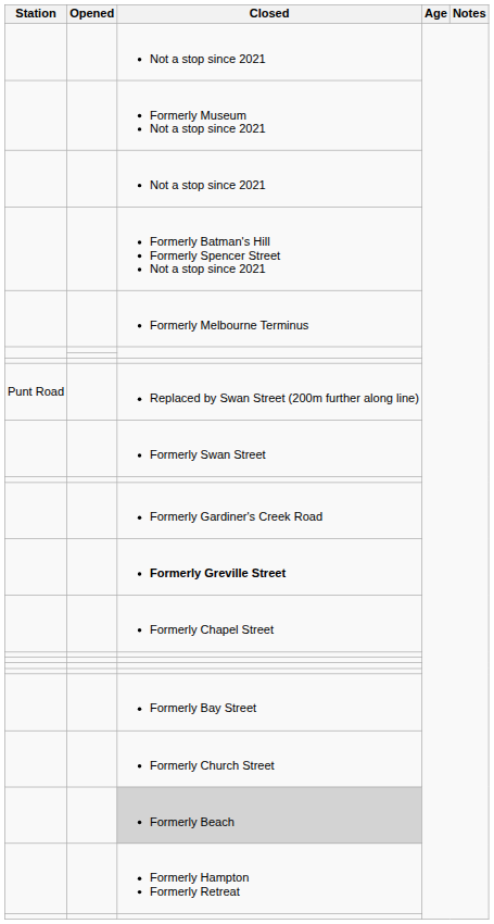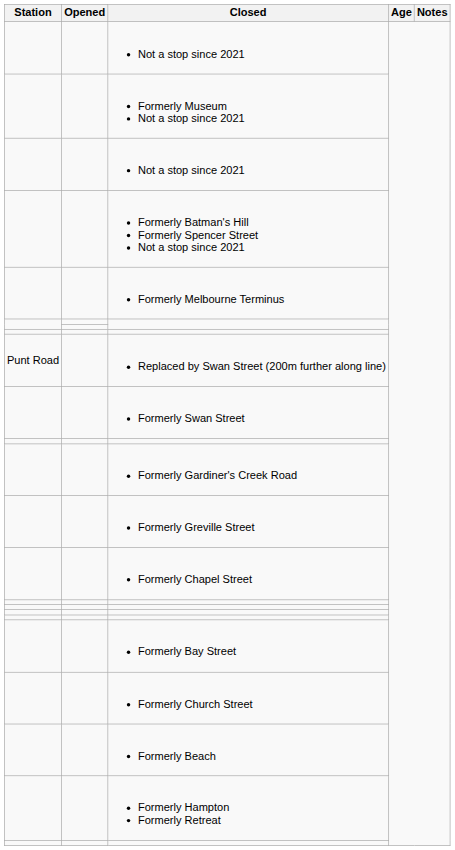Formerly Greville Street | Closed: bold -> normal
Formerly Beach | Closed: lightgrey background -> no background
